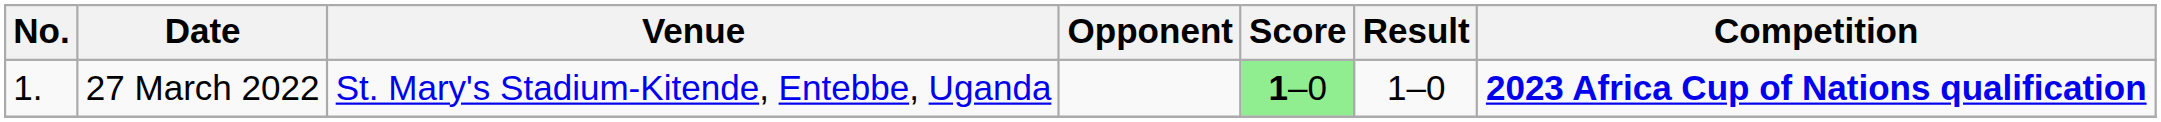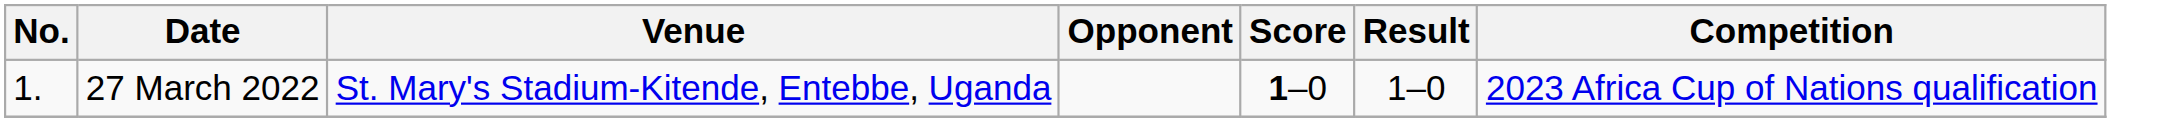27 March 2022 | Score: lightgreen background -> no background
27 March 2022 | Competition: bold -> normal
